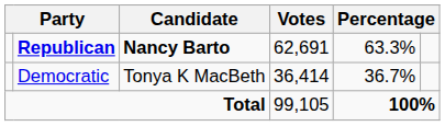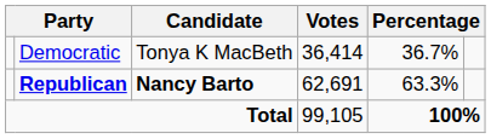rows swapped: Republican <-> Democratic
